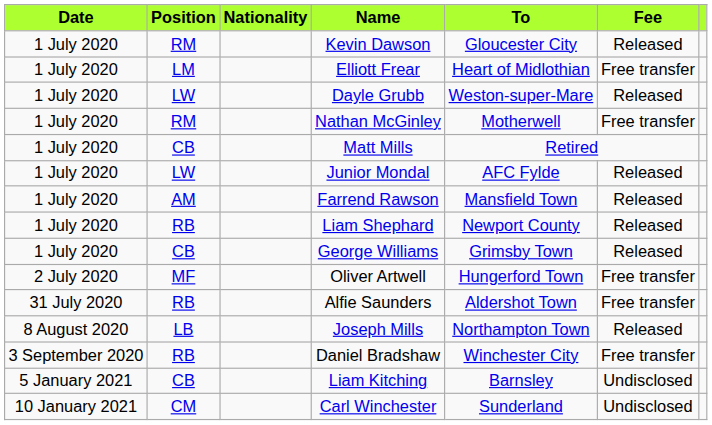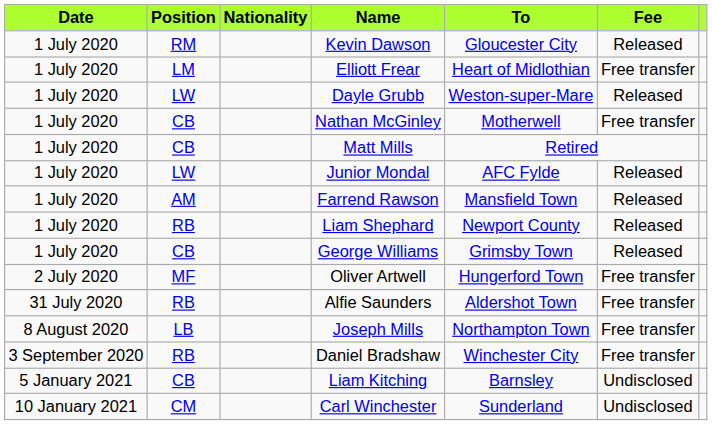Nathan McGinley | Position: RM -> CB
Joseph Mills | Fee: Released -> Free transfer
